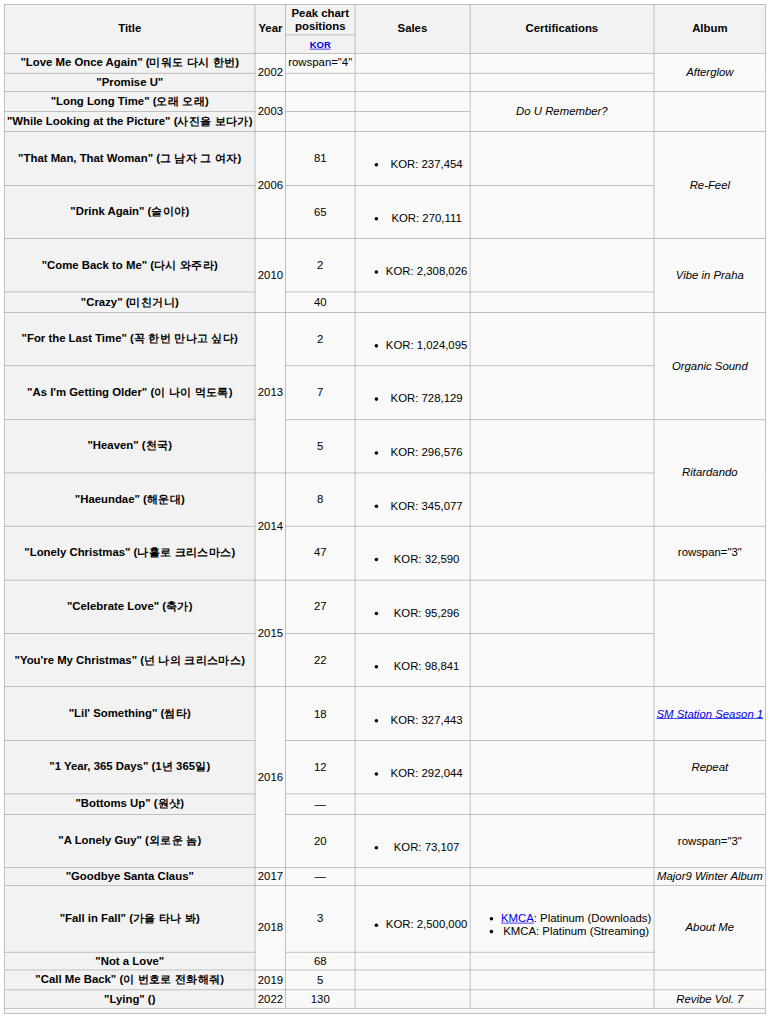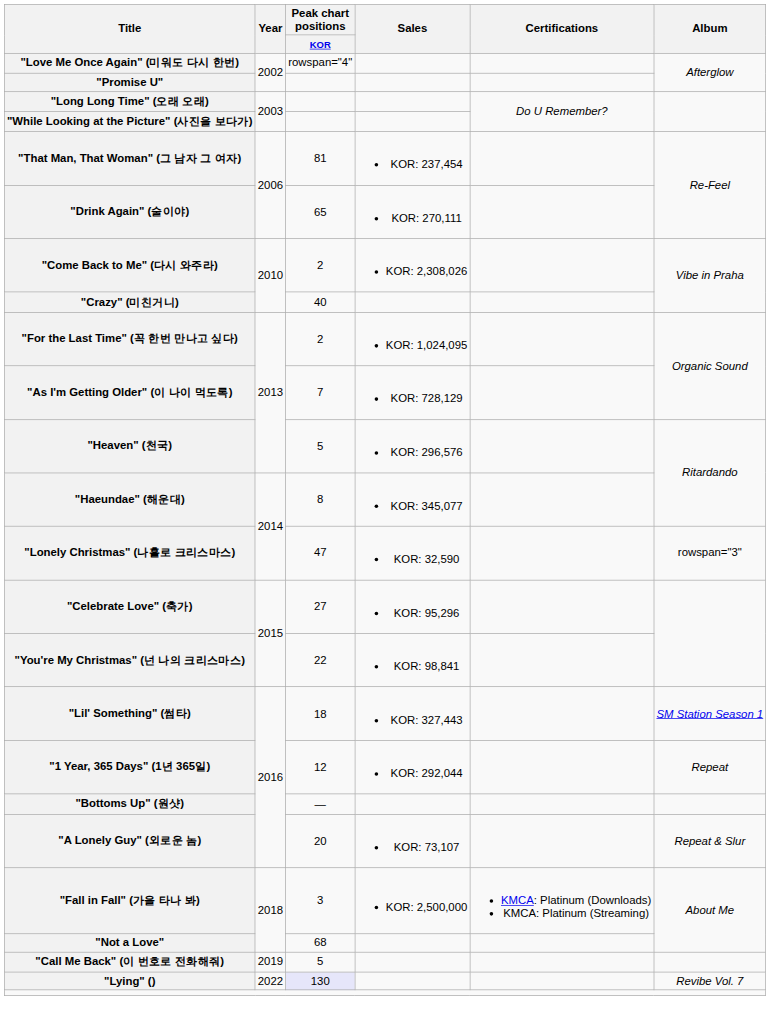"A Lonely Guy" (외로운 놈) | Album: rowspan="3" -> Repeat & Slur
- row: "Goodbye Santa Claus" | 2017 | — | Major9 Winter Album
"Lying" () | Peak chart positions / KOR: no background -> lavender background
